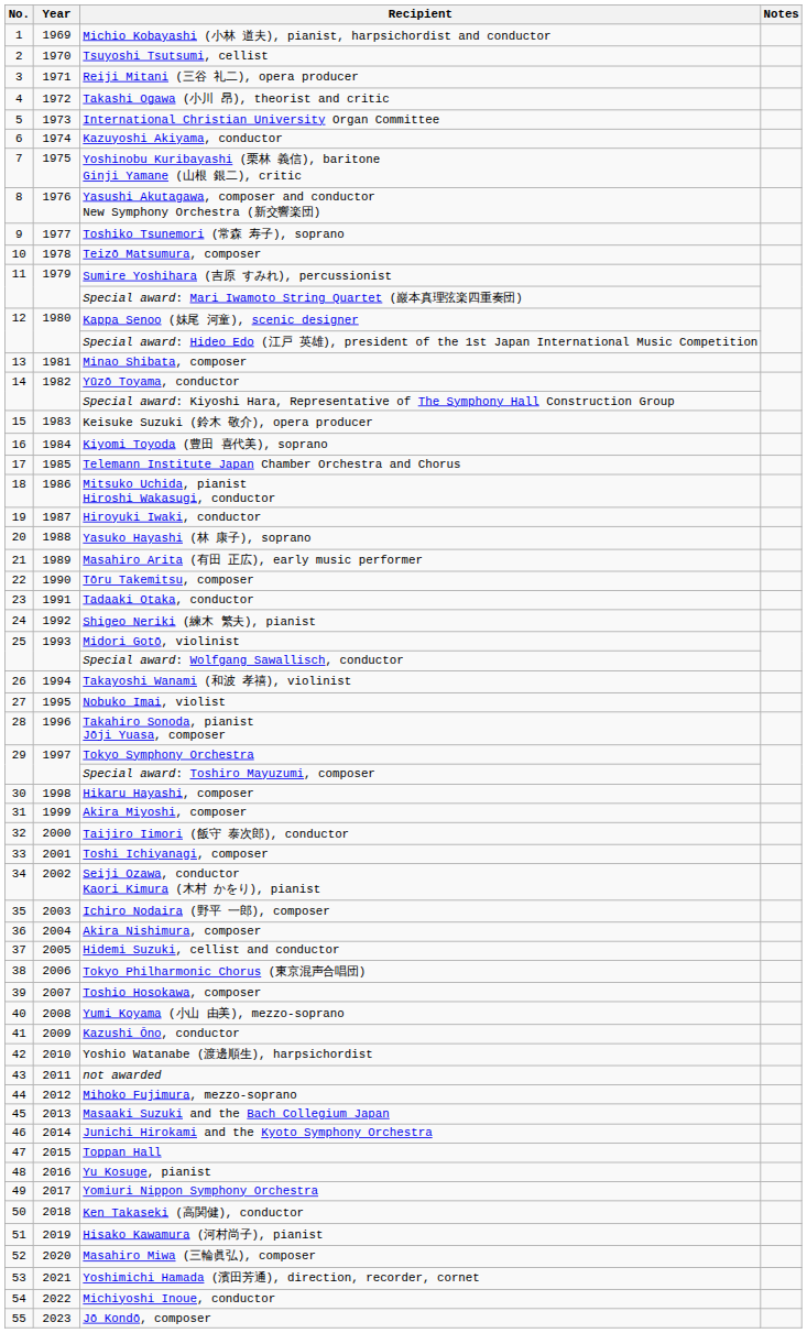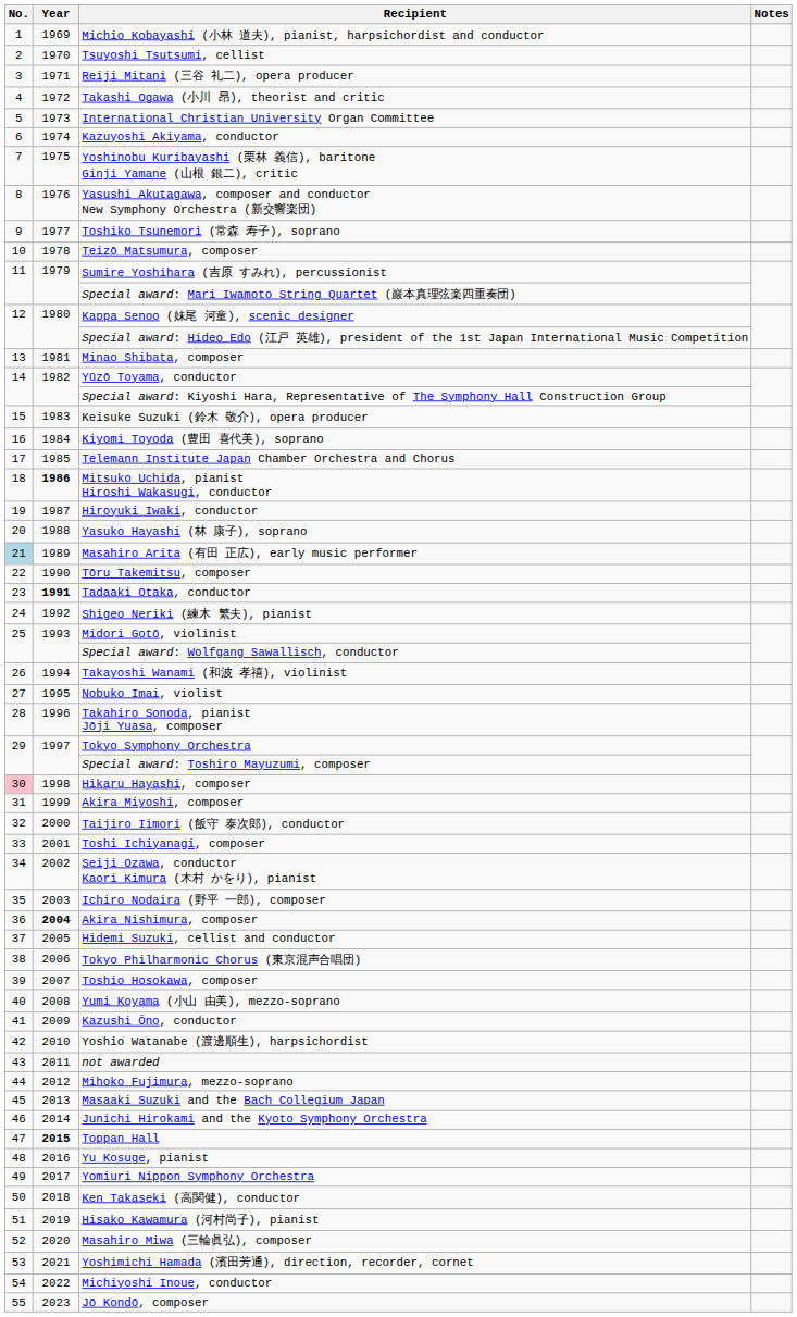Mitsuko Uchida, pianist Hiroshi Wakasugi, conductor | Year: normal -> bold
Masahiro Arita (有田 正広), early music performer | No.: no background -> lightblue background
Tadaaki Otaka, conductor | Year: normal -> bold
Hikaru Hayashi, composer | No.: no background -> pink background
Akira Nishimura, composer | Year: normal -> bold
Toppan Hall | Year: normal -> bold
